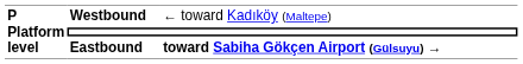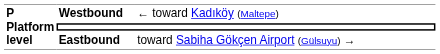Eastbound | column 3: bold -> normal
